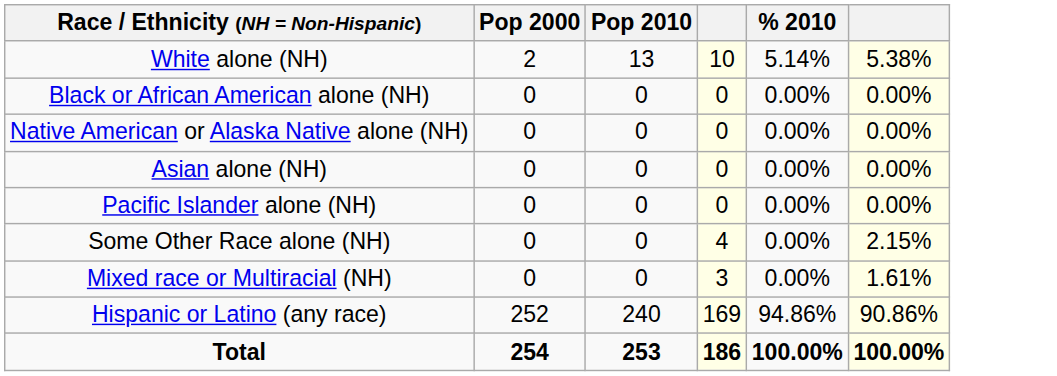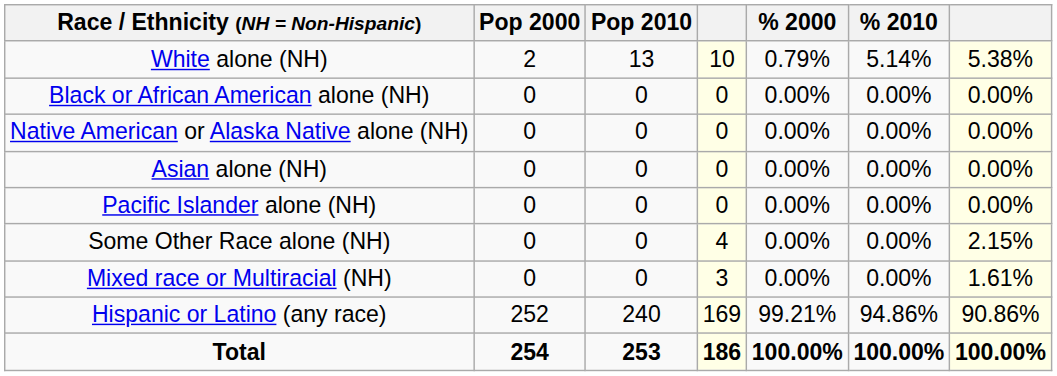+ column: % 2000 | 0.79% | 0.00% | 0.00% | 0.00% | 0.00% | 0.00% | 0.00% | 99.21% | 100.00%
